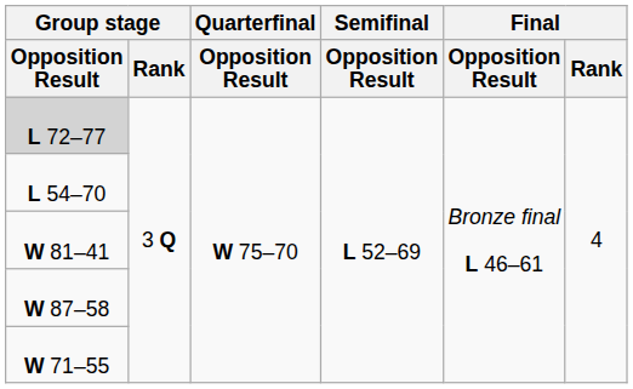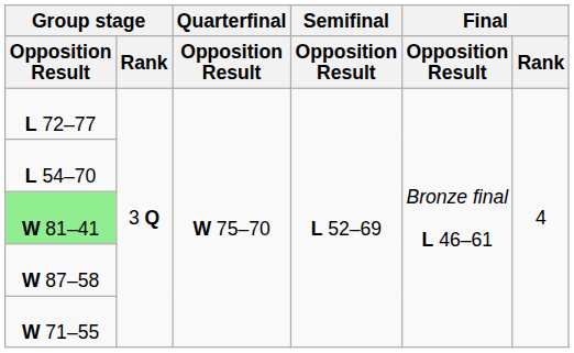L 72–77 | Group stage / Opposition Result: lightgrey background -> no background
W 81–41 | Group stage / Opposition Result: no background -> lightgreen background
